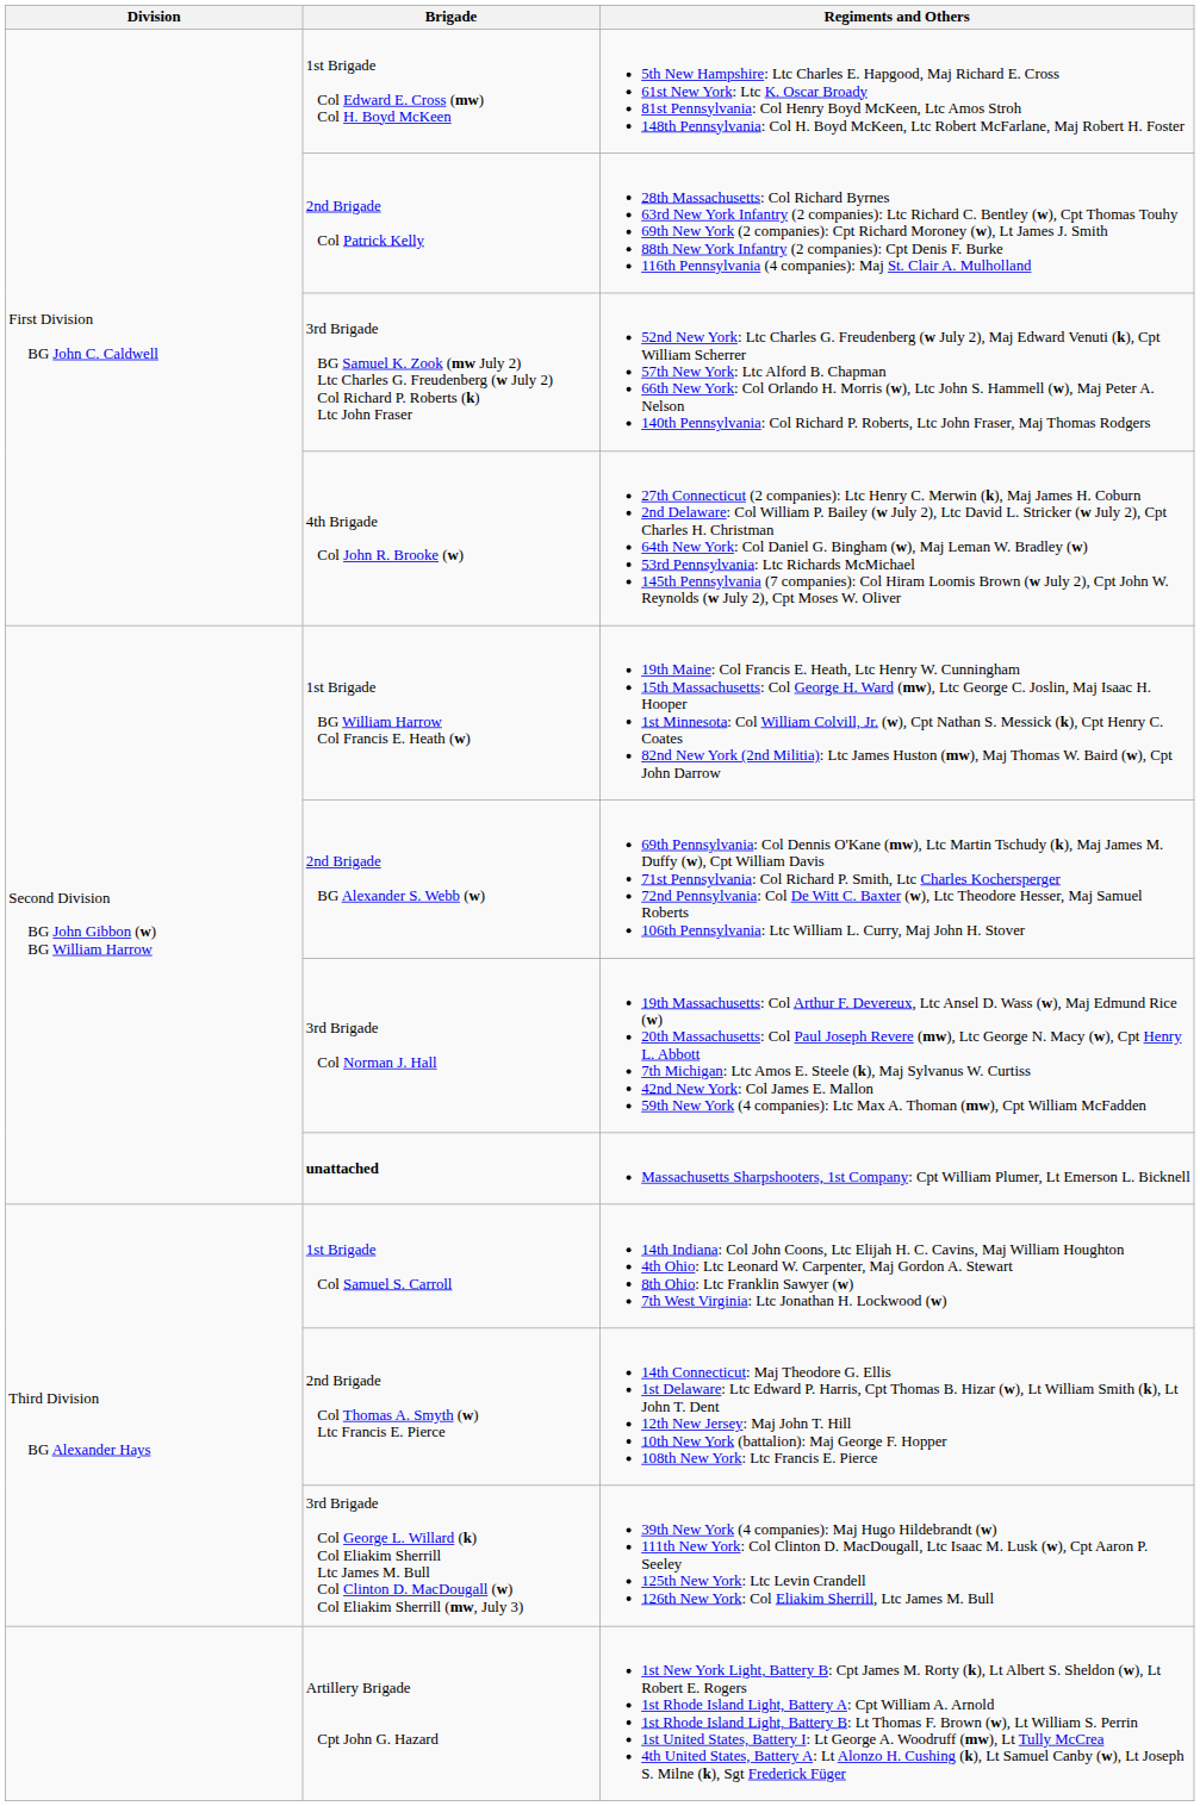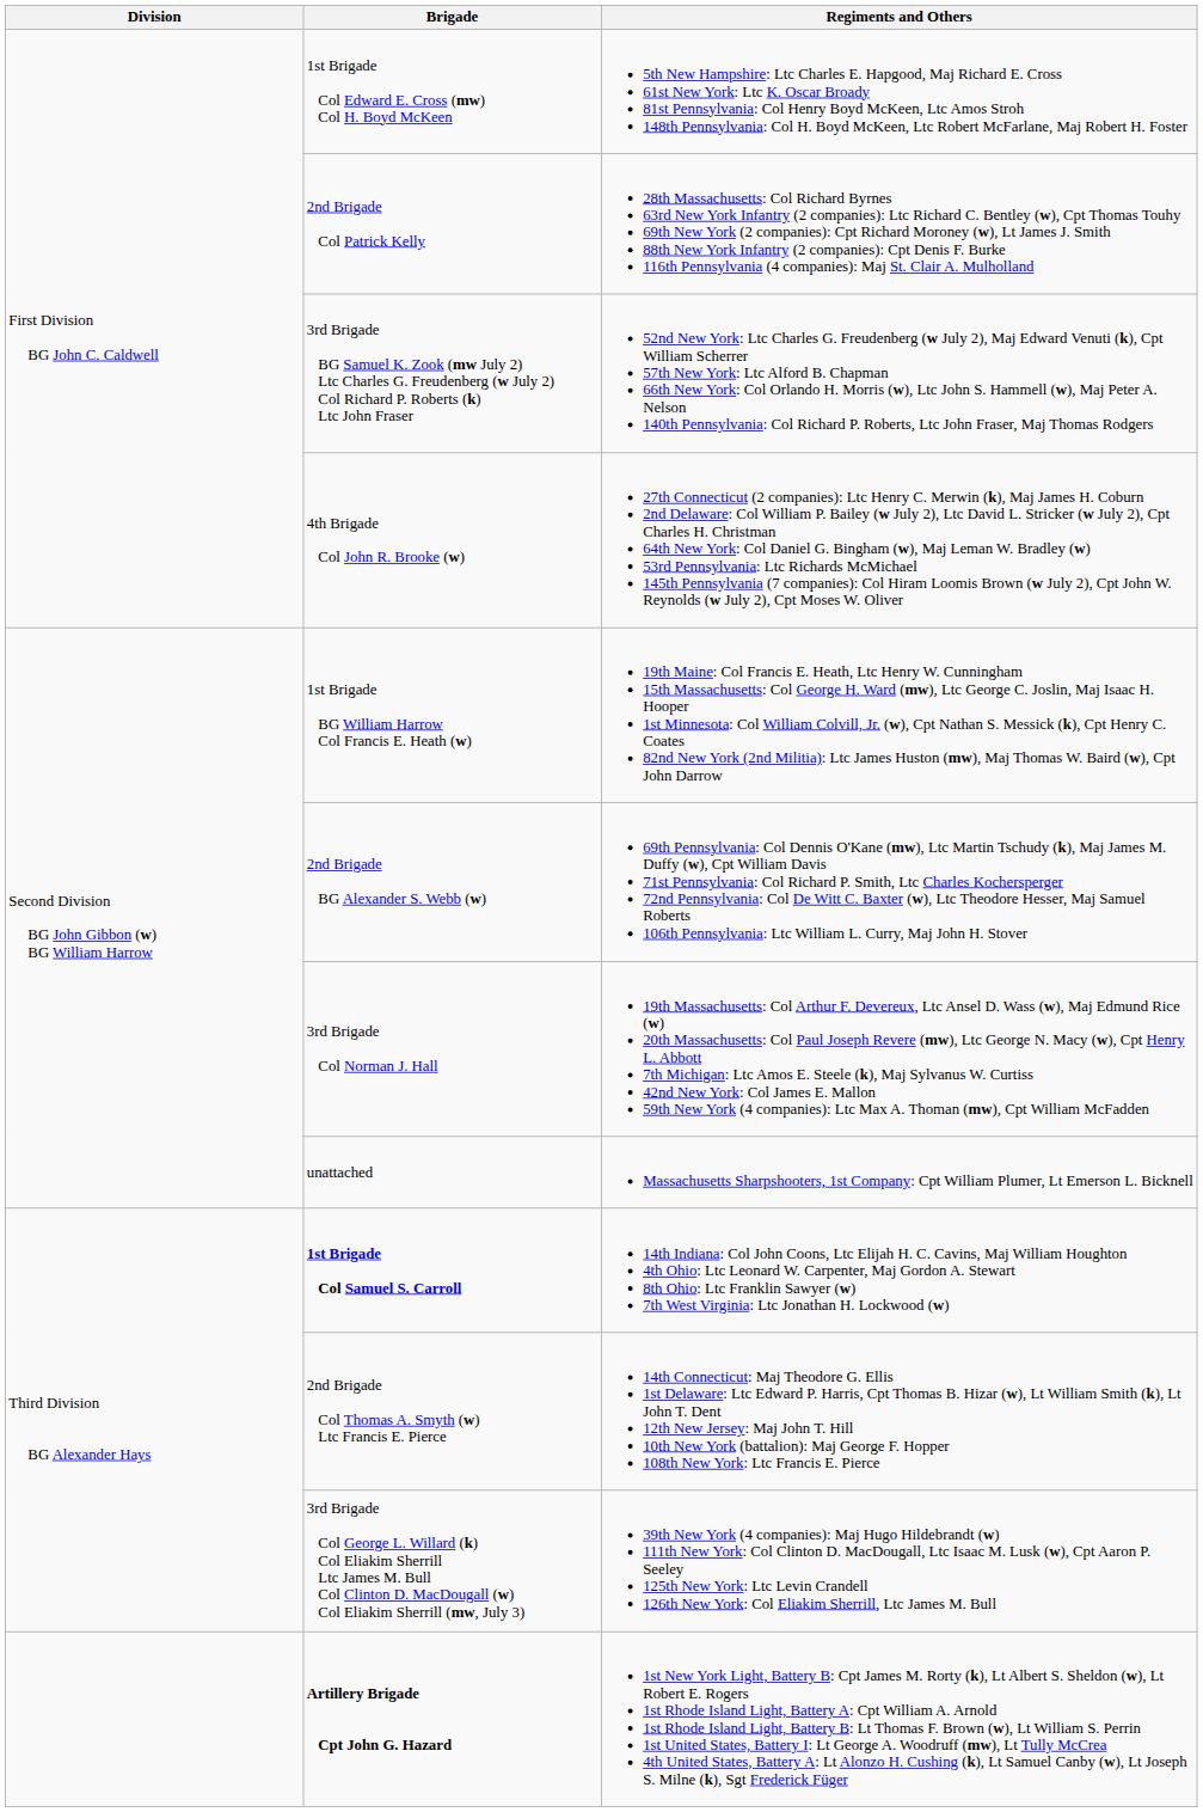unattached | Brigade: bold -> normal
1st Brigade Col Samuel S. Carroll | Brigade: normal -> bold
Artillery Brigade Cpt John G. Hazard | Brigade: normal -> bold
